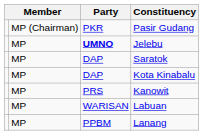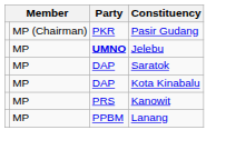- row: MP | WARISAN | Labuan
